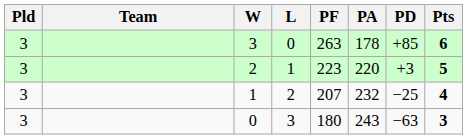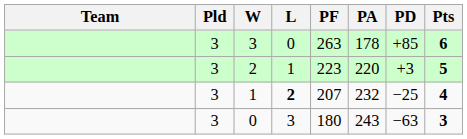columns swapped: Team <-> Pld
row 4 | L: normal -> bold
